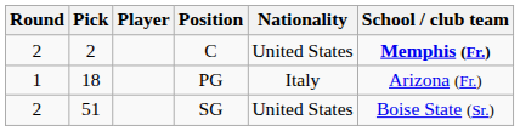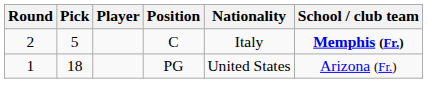C | Pick: 2 -> 5
C | Nationality: United States -> Italy
PG | Nationality: Italy -> United States
- row: 2 | 51 | SG | United States | Boise State (Sr.)
